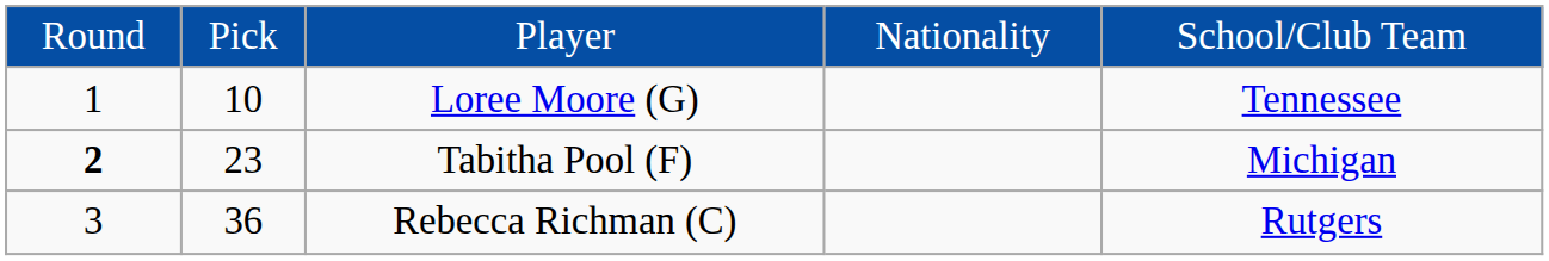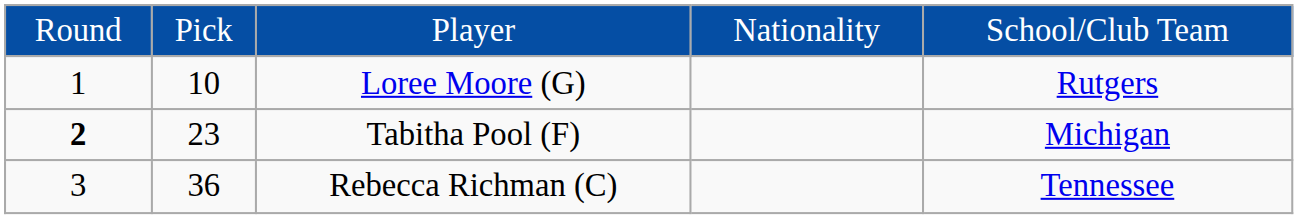Loree Moore (G) | column 5: Tennessee -> Rutgers
Rebecca Richman (C) | column 5: Rutgers -> Tennessee
